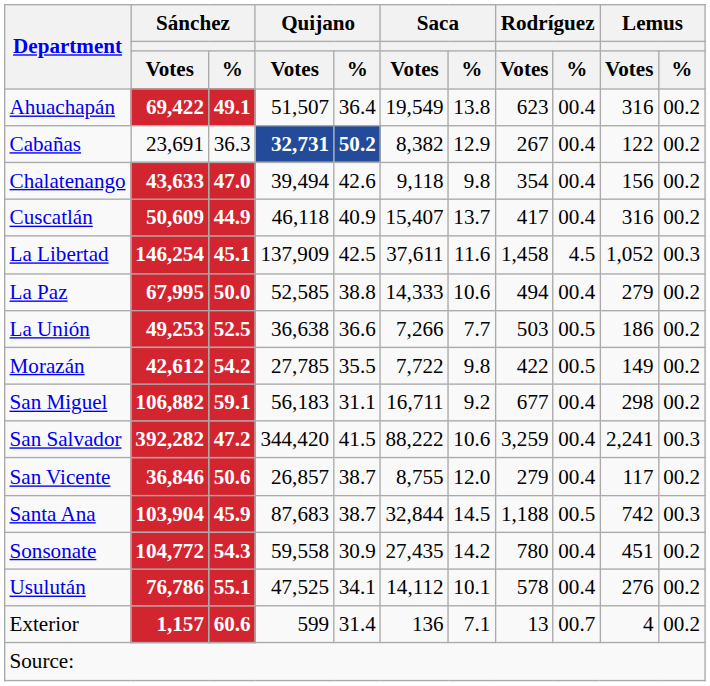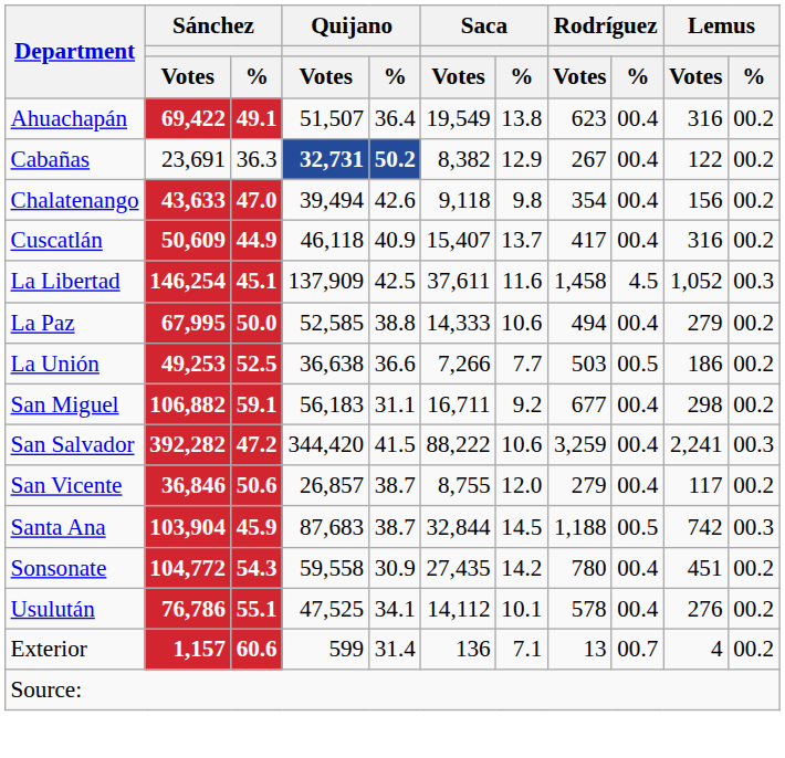- row: Morazán | 42,612 | 54.2 | 27,785 | 35.5 | 7,722 | 9.8 | 422 | 00.5 | 149 | 00.2
